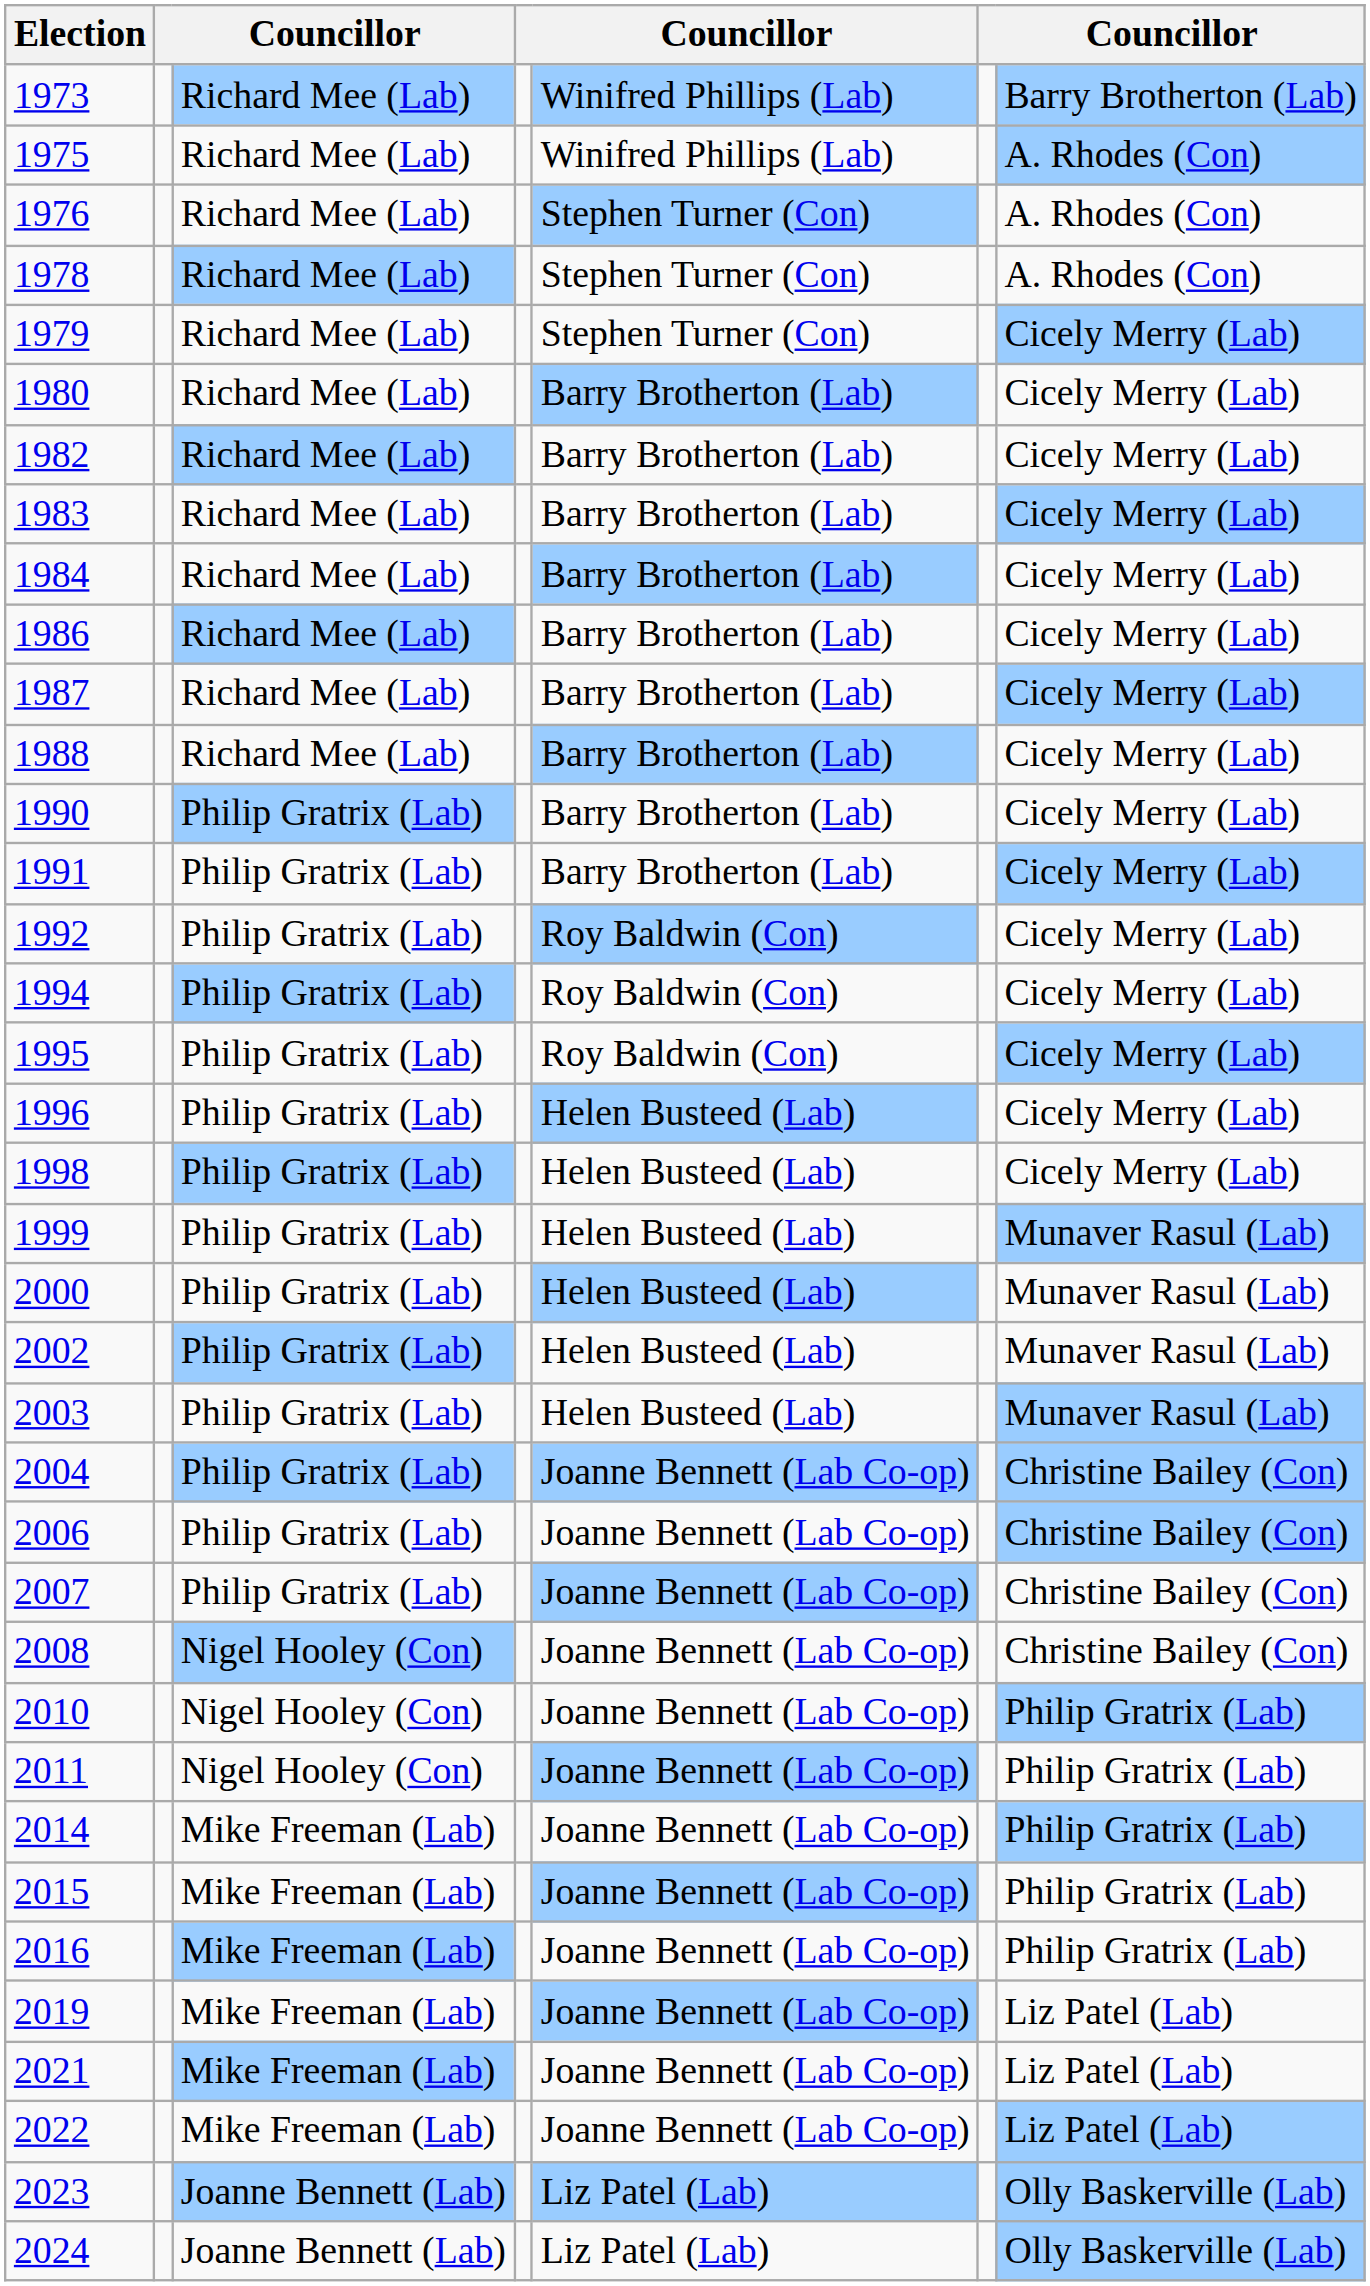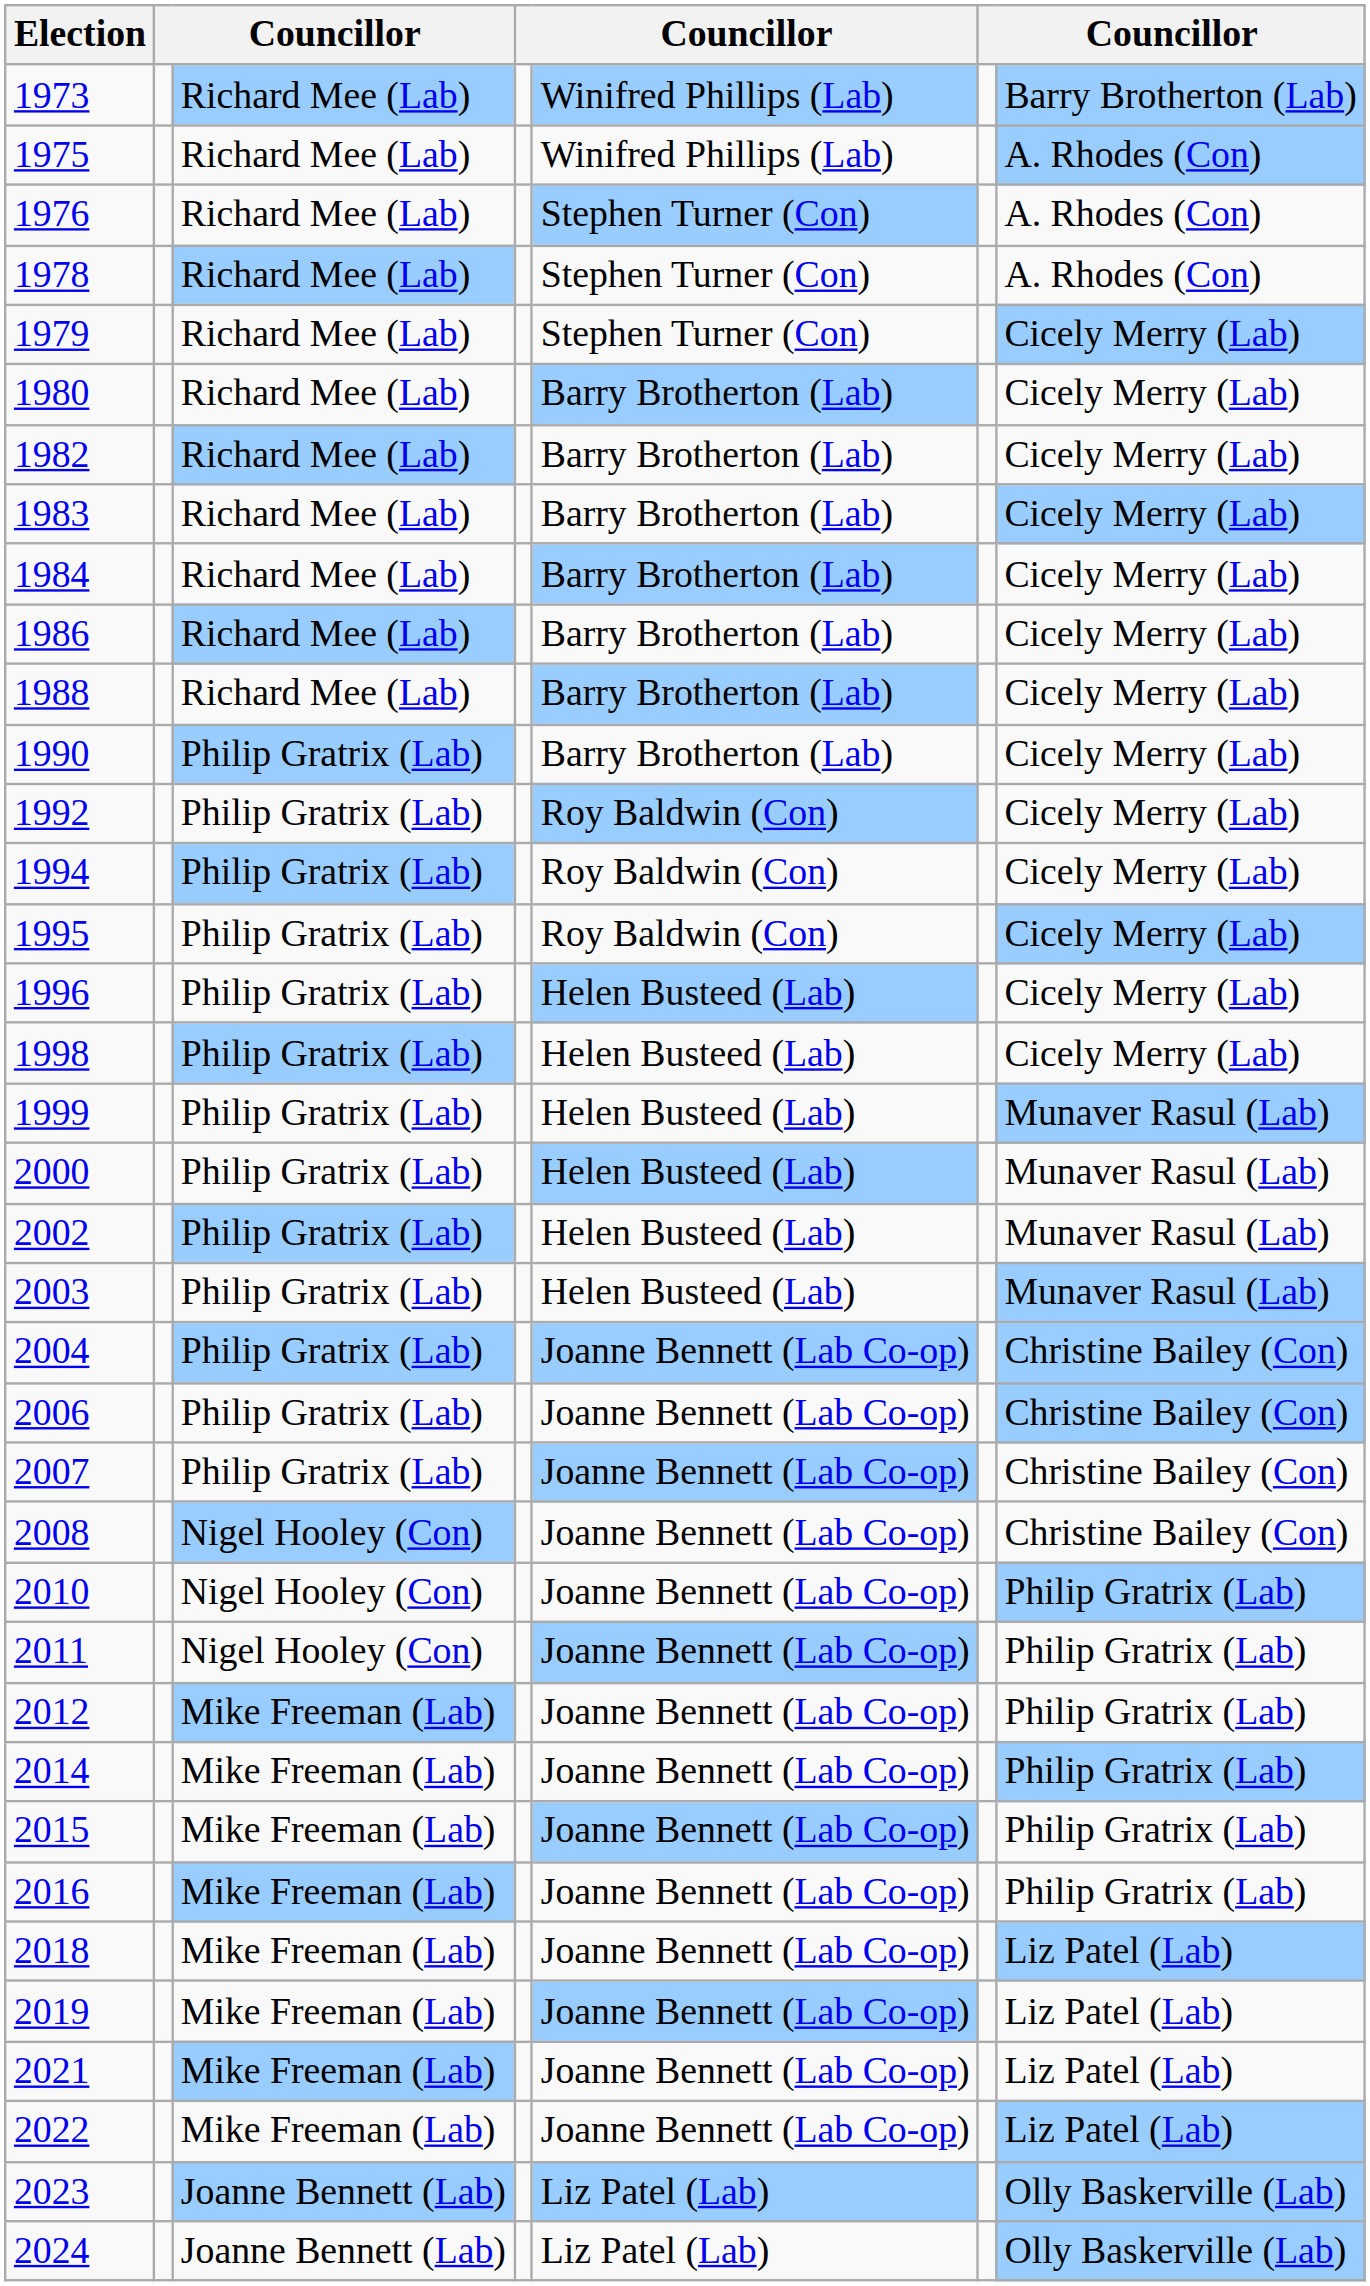- row: 1987 | Richard Mee (Lab) | Barry Brotherton (Lab) | Cicely Merry (Lab)
- row: 1991 | Philip Gratrix (Lab) | Barry Brotherton (Lab) | Cicely Merry (Lab)
+ row: 2012 | Mike Freeman (Lab) | Joanne Bennett (Lab Co-op) | Philip Gratrix (Lab)
+ row: 2018 | Mike Freeman (Lab) | Joanne Bennett (Lab Co-op) | Liz Patel (Lab)
